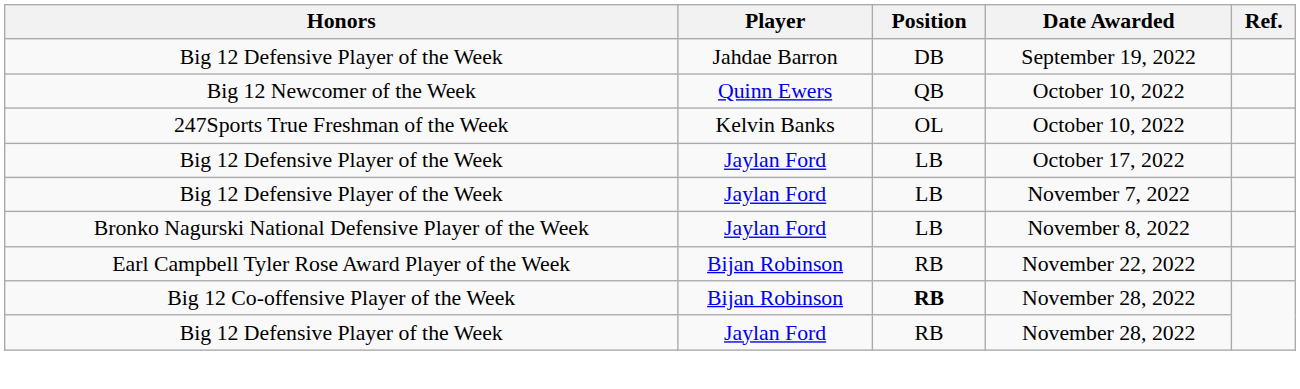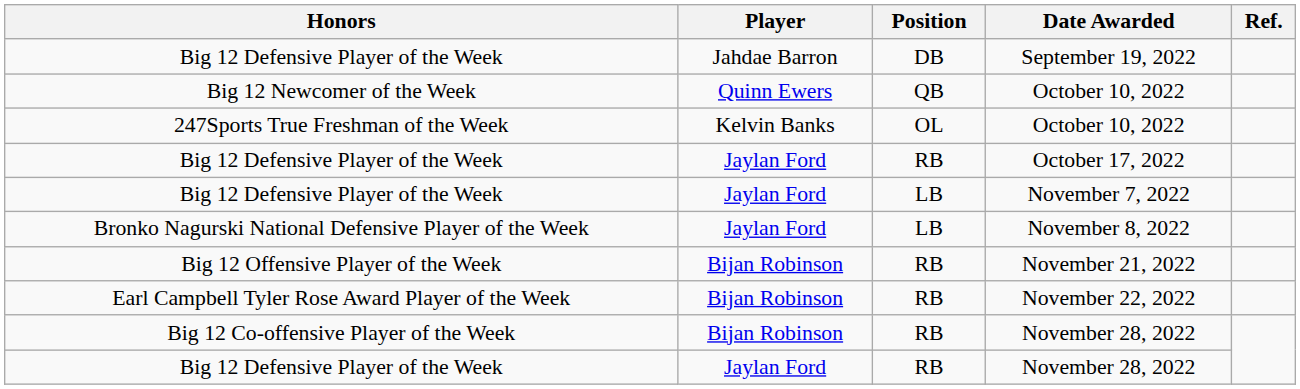October 17, 2022 | Position: LB -> RB
+ row: Big 12 Offensive Player of the Week | Bijan Robinson | RB | November 21, 2022
Big 12 Co-offensive Player of the Week / November 28, 2022 | Position: bold -> normal
